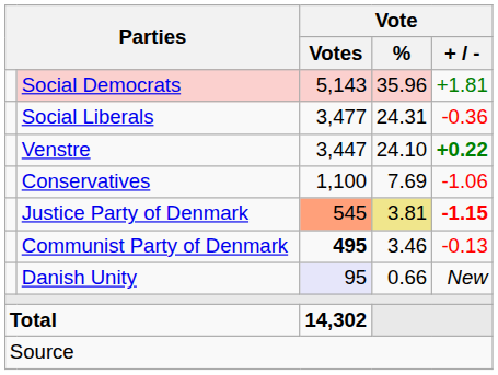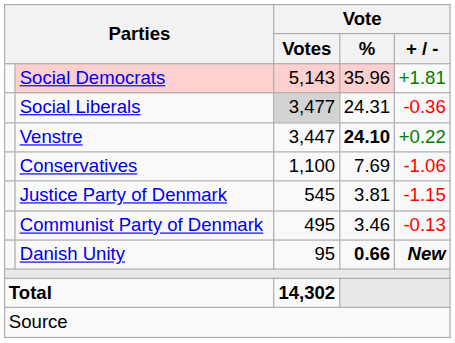Social Liberals | Vote / Votes: no background -> lightgrey background
Venstre | Vote / %: normal -> bold
Venstre | Vote / + / -: bold -> normal
Justice Party of Denmark | Vote / Votes: lightsalmon background -> no background
Justice Party of Denmark | Vote / %: khaki background -> no background
Justice Party of Denmark | Vote / + / -: bold -> normal
Communist Party of Denmark | Vote / Votes: bold -> normal
Danish Unity | Vote / Votes: lavender background -> no background
Danish Unity | Vote / %: normal -> bold
Danish Unity | Vote / + / -: normal -> bold
